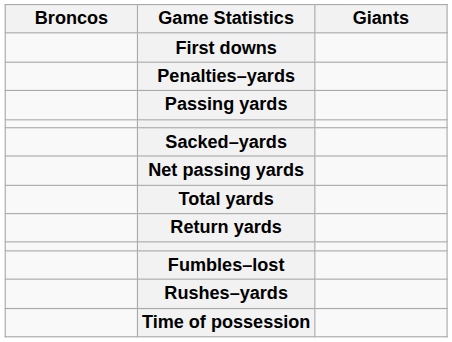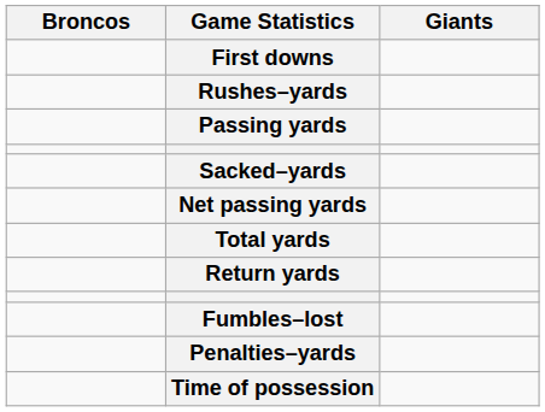rows swapped: Rushes–yards <-> Penalties–yards
